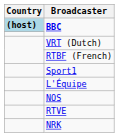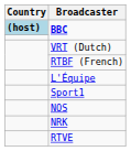row 6 | Broadcaster: Sport1 -> L'Équipe
row 7 | Broadcaster: L'Équipe -> Sport1
row 9 | Broadcaster: RTVE -> NRK
row 10 | Broadcaster: NRK -> RTVE
